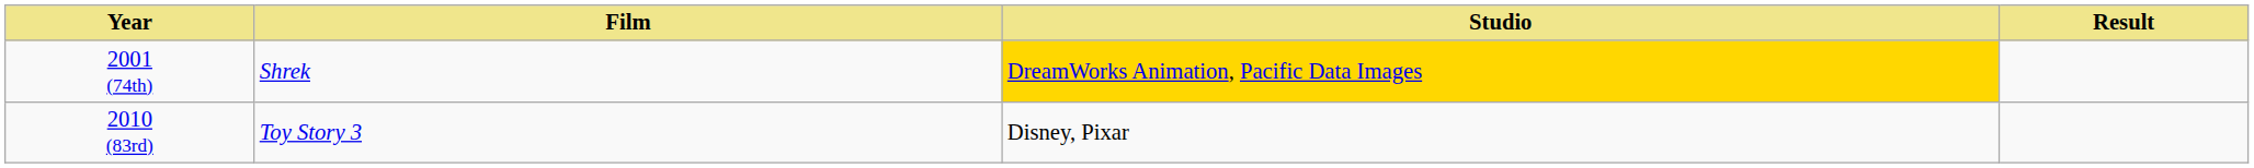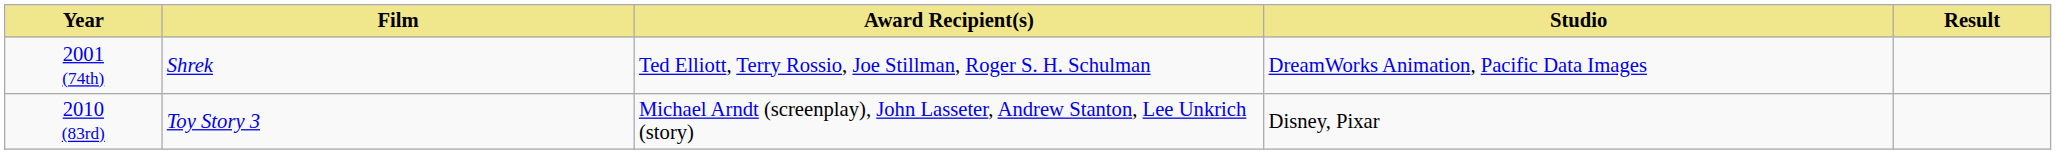+ column: Award Recipient(s) | Ted Elliott, Terry Rossio, Joe Stillman, Roger S. H. Schulman | Michael Arndt (screenplay), John Lasseter, Andrew Stanton, Lee Unkrich (story)
2001 (74th) | Studio: gold background -> no background
